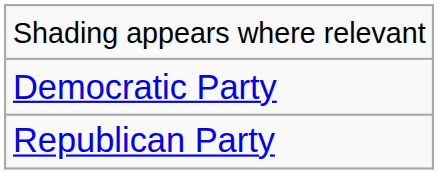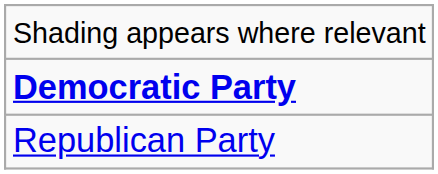row 2 | column 1: normal -> bold
